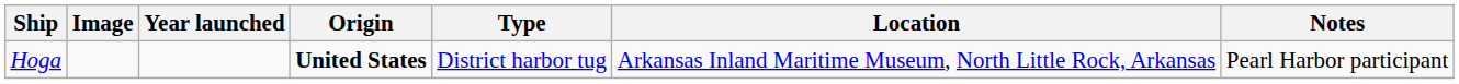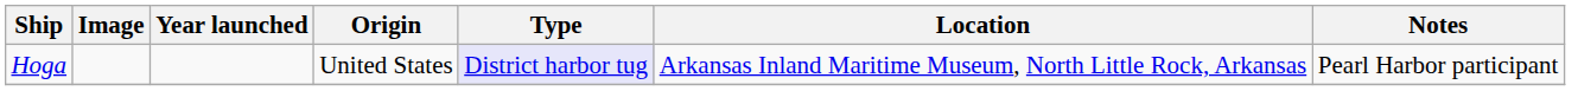Hoga | Origin: bold -> normal
Hoga | Type: no background -> lavender background
